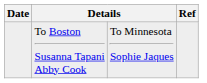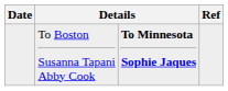To Boston Susanna Tapani Abby Cook | column 3: normal -> bold
